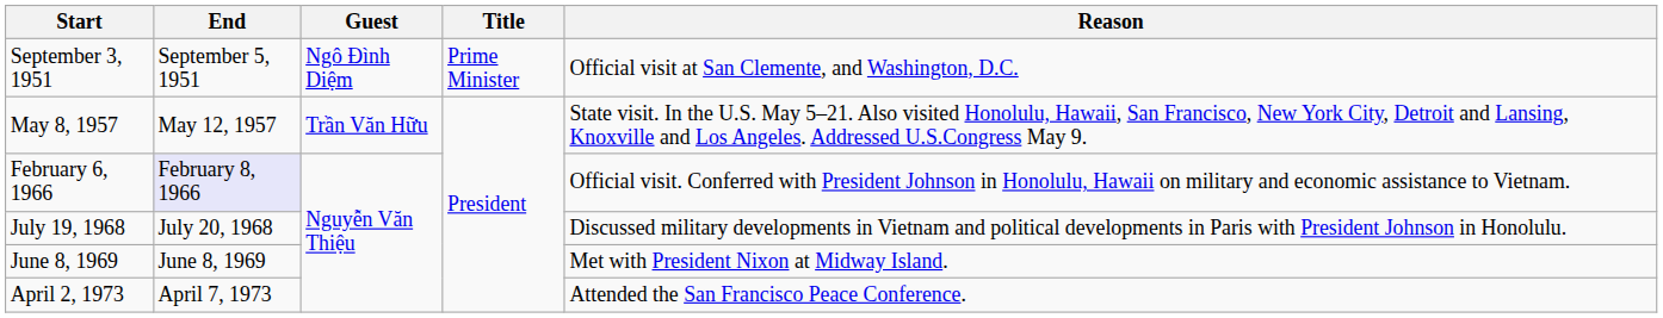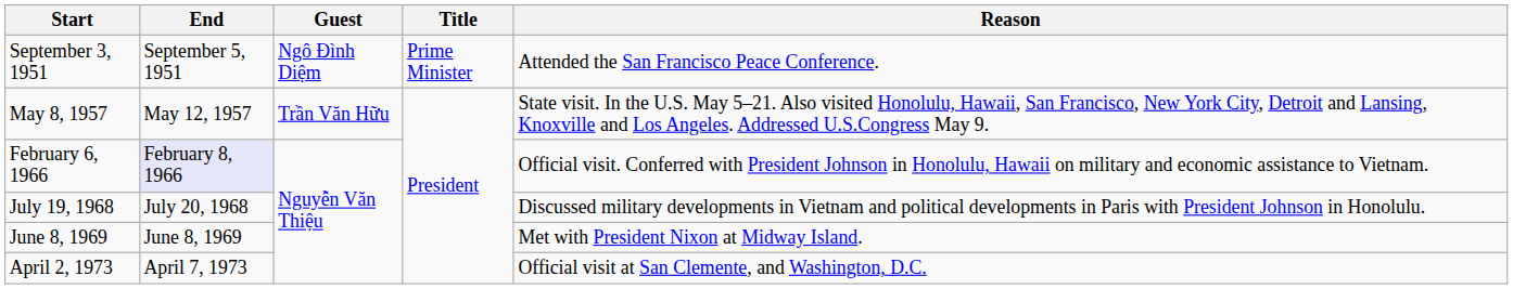September 3, 1951 | Reason: Official visit at San Clemente, and Washington, D.C. -> Attended the San Francisco Peace Conference.
April 2, 1973 | Reason: Attended the San Francisco Peace Conference. -> Official visit at San Clemente, and Washington, D.C.
